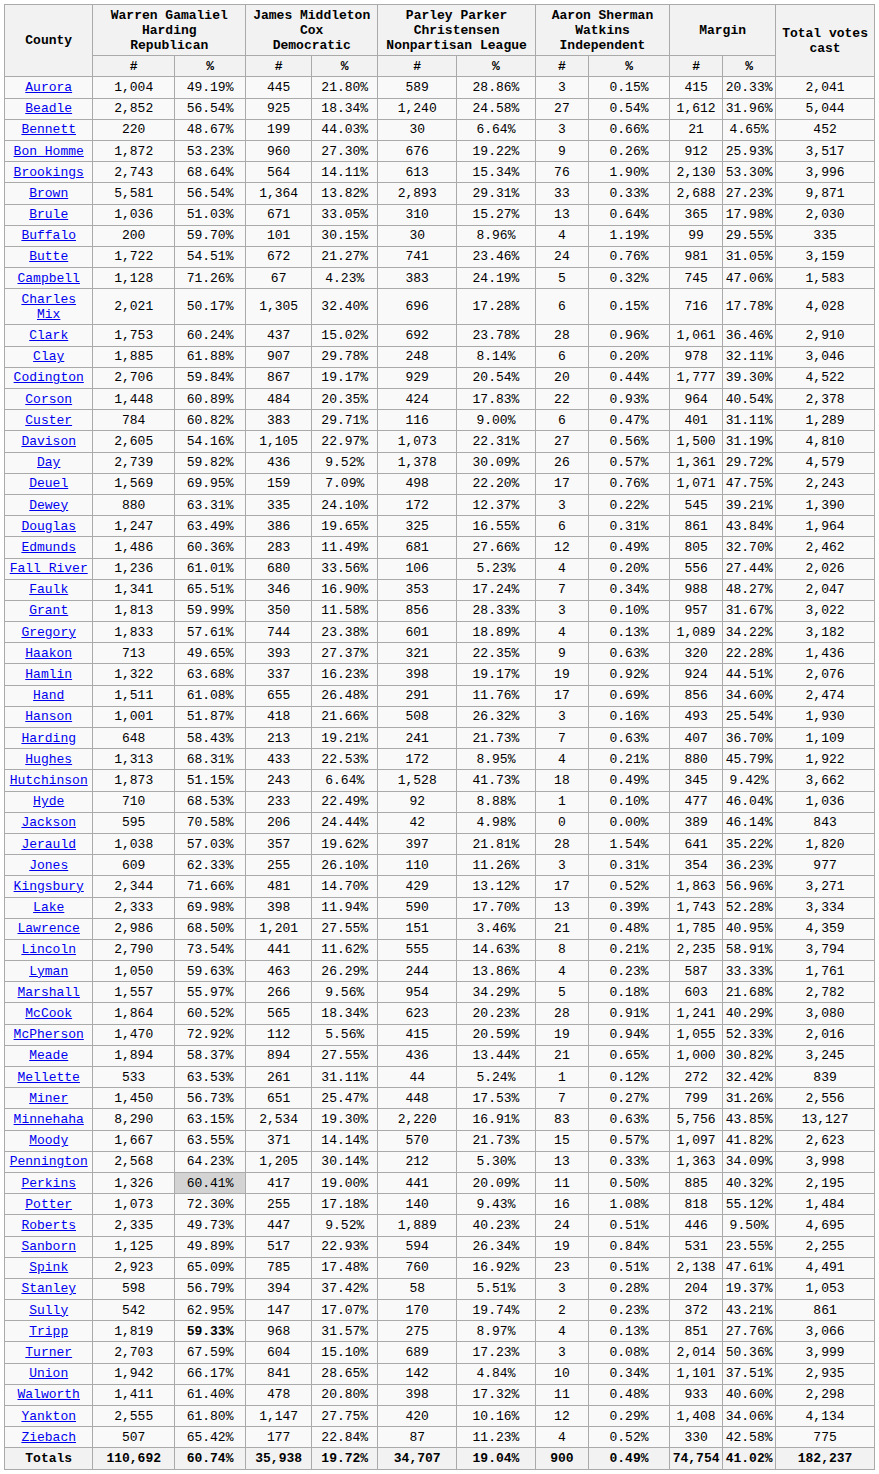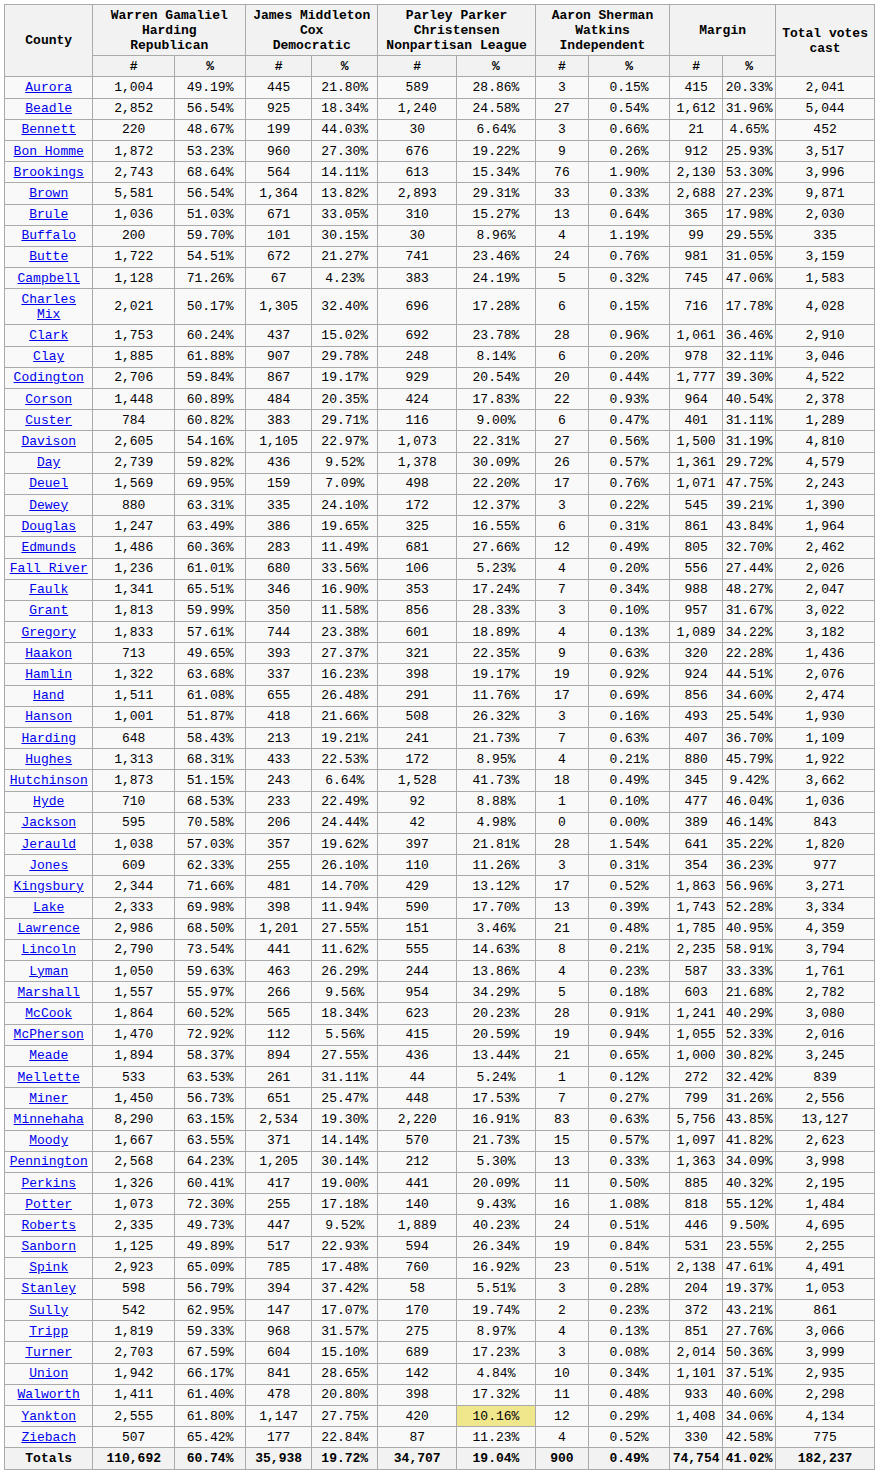Perkins | Warren Gamaliel Harding Republican / %: lightgrey background -> no background
Tripp | Warren Gamaliel Harding Republican / %: bold -> normal
Yankton | Parley Parker Christensen Nonpartisan League / %: no background -> khaki background
